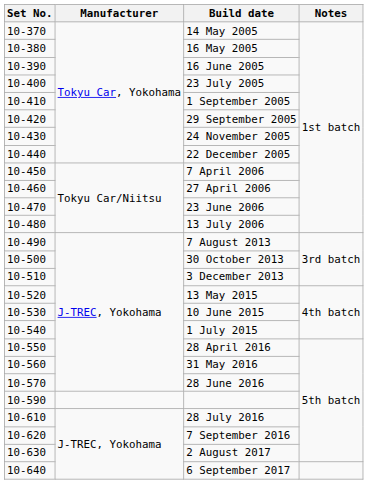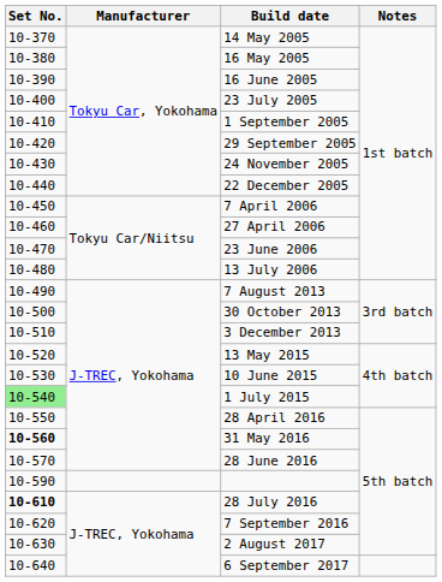1 July 2015 | Set No.: no background -> lightgreen background
31 May 2016 | Set No.: normal -> bold
28 July 2016 | Set No.: normal -> bold
